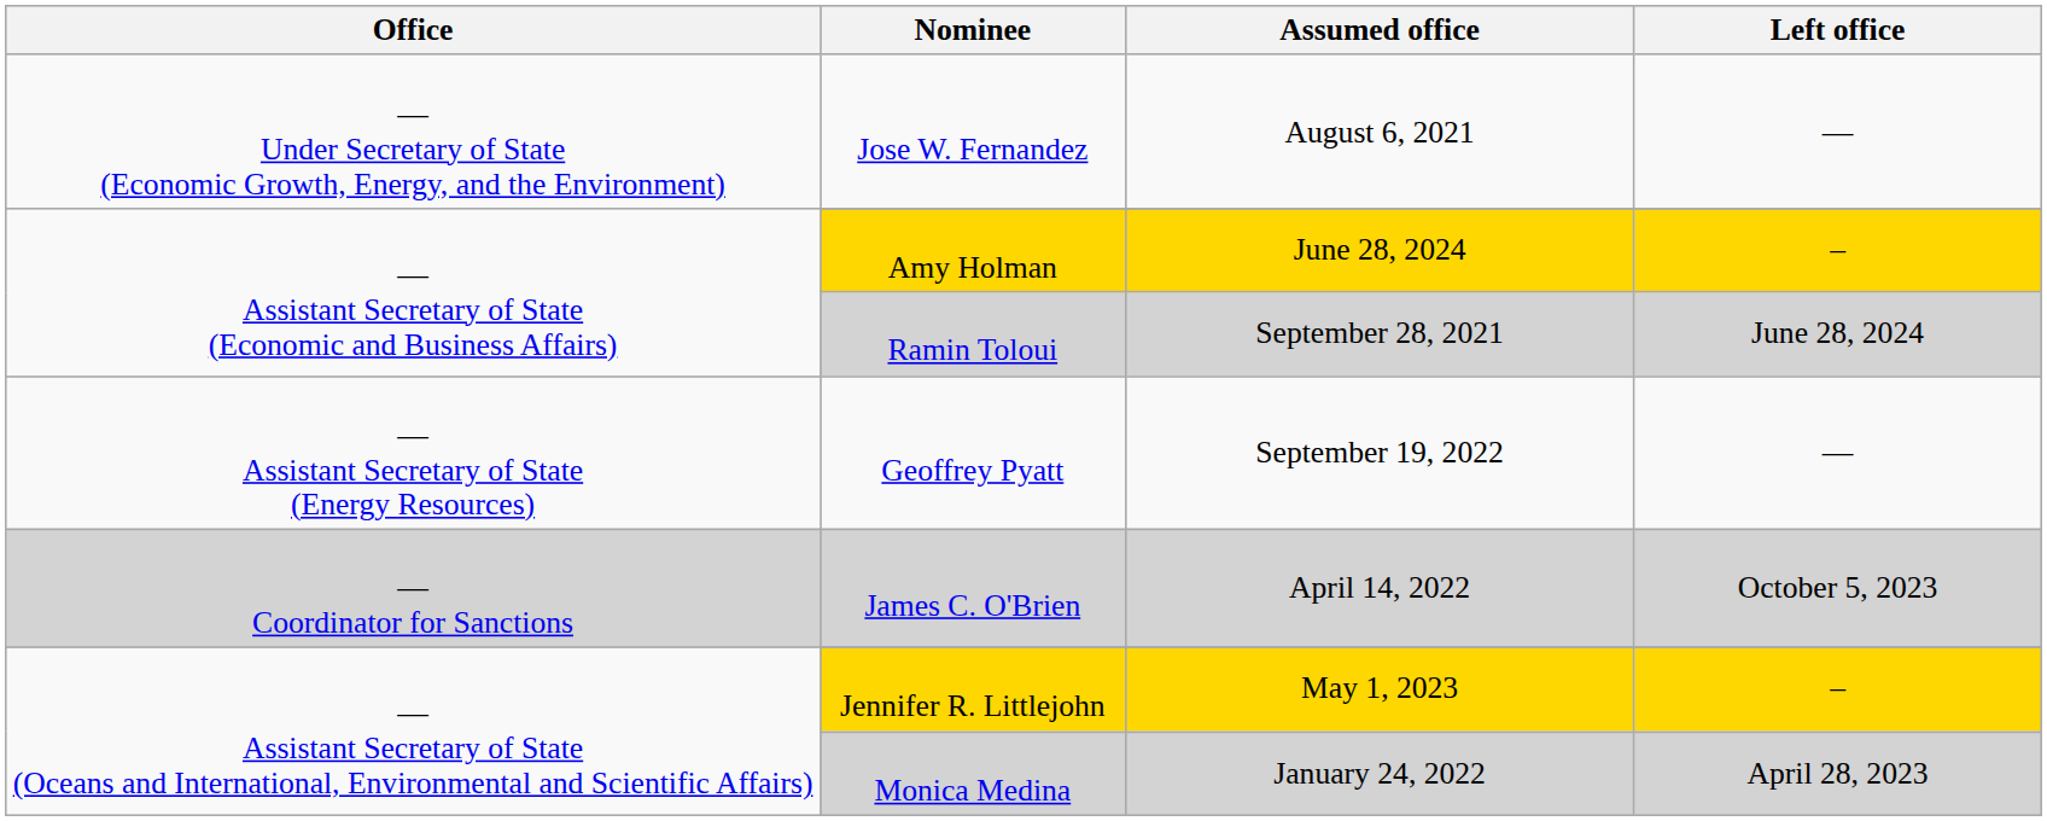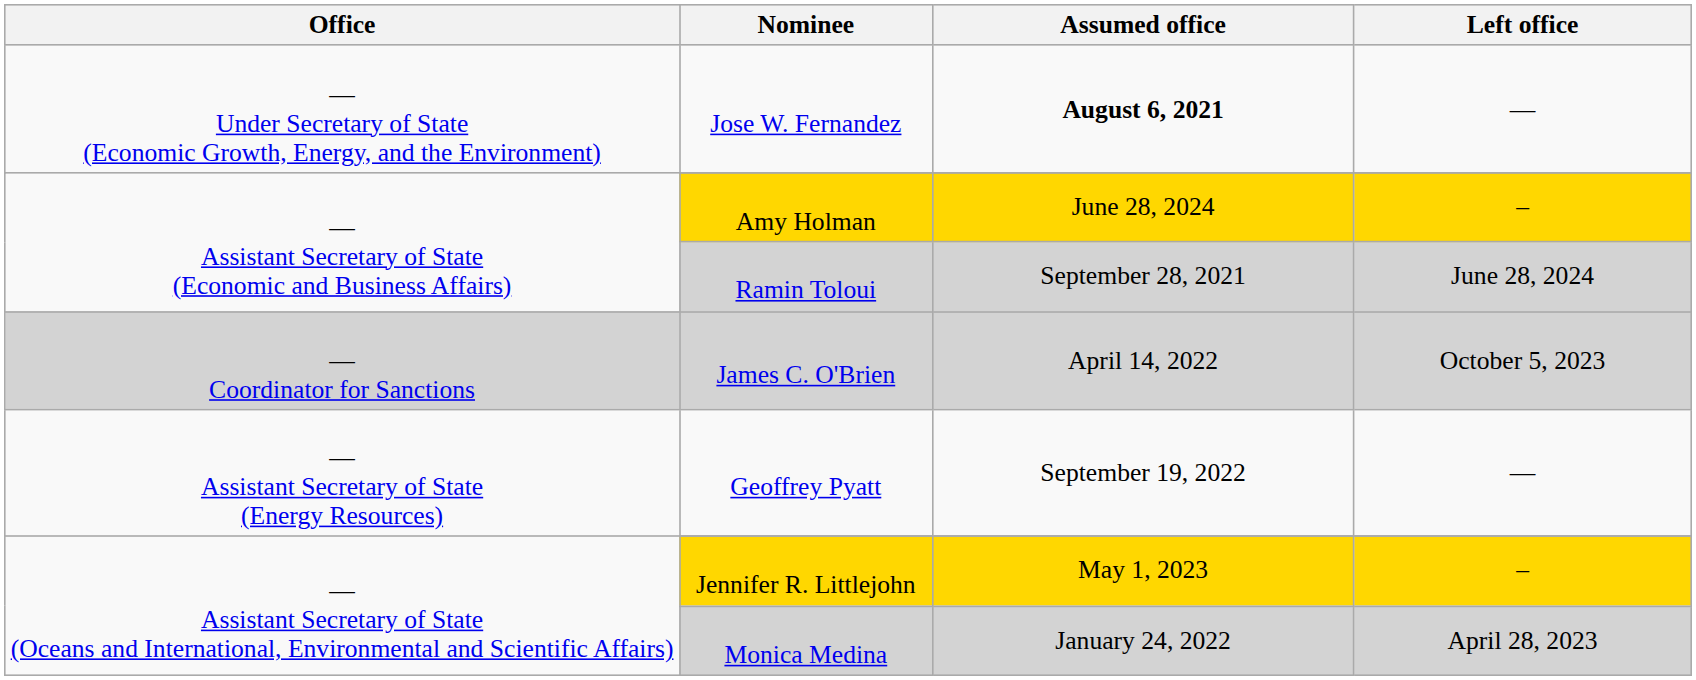Jose W. Fernandez | Assumed office: normal -> bold
rows swapped: James C. O'Brien <-> Geoffrey Pyatt
